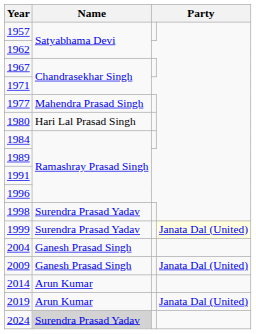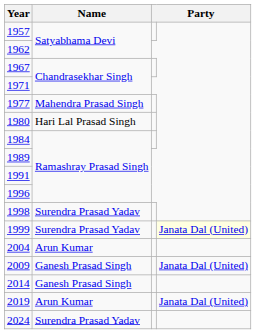2004 | Name: Ganesh Prasad Singh -> Arun Kumar
2014 | Name: Arun Kumar -> Ganesh Prasad Singh
2024 | Name: lightgrey background -> no background
